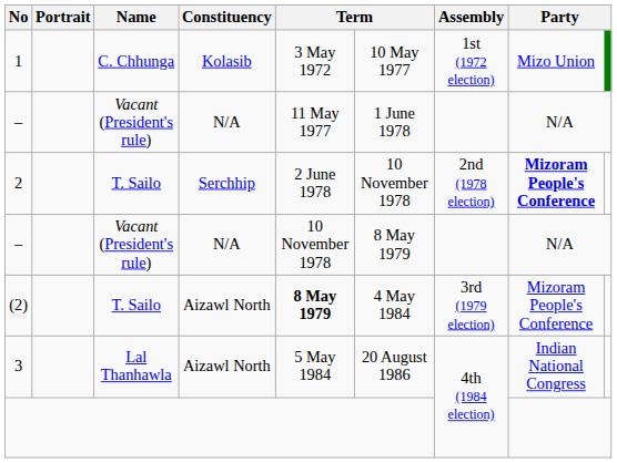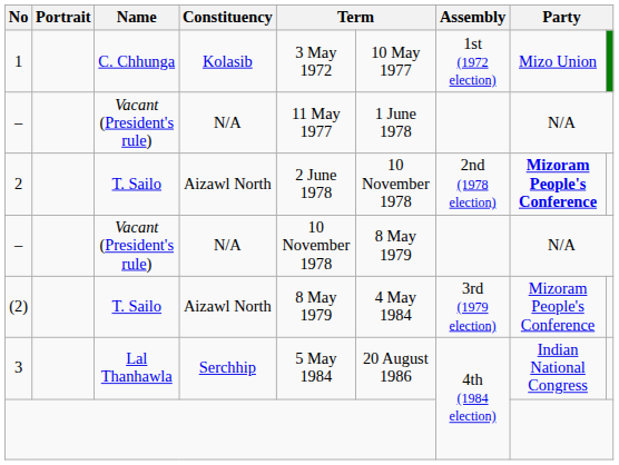2 | Constituency: Serchhip -> Aizawl North
(2) | column 5: bold -> normal
3 | Constituency: Aizawl North -> Serchhip
